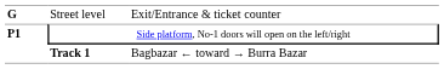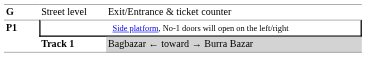Track 1 | column 3: no background -> lightgrey background
